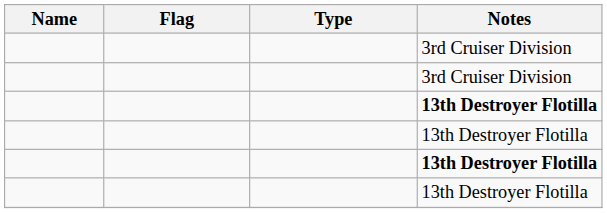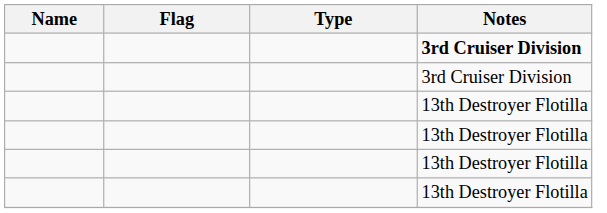row 2 | Notes: normal -> bold
row 4 | Notes: bold -> normal
row 6 | Notes: bold -> normal
